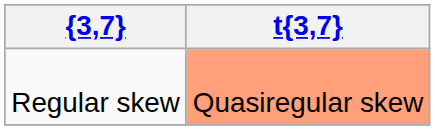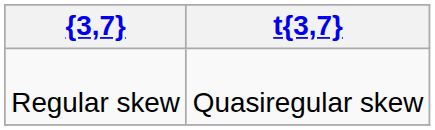Regular skew | t{3,7}: lightsalmon background -> no background
